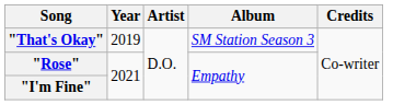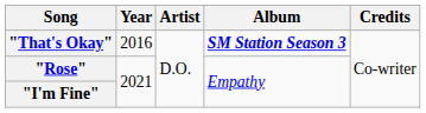"That's Okay" | Year: 2019 -> 2016
"That's Okay" | Album: normal -> bold
